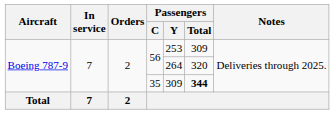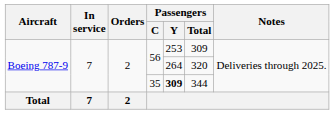35 | Passengers / Y: normal -> bold
35 | Passengers / Total: bold -> normal
